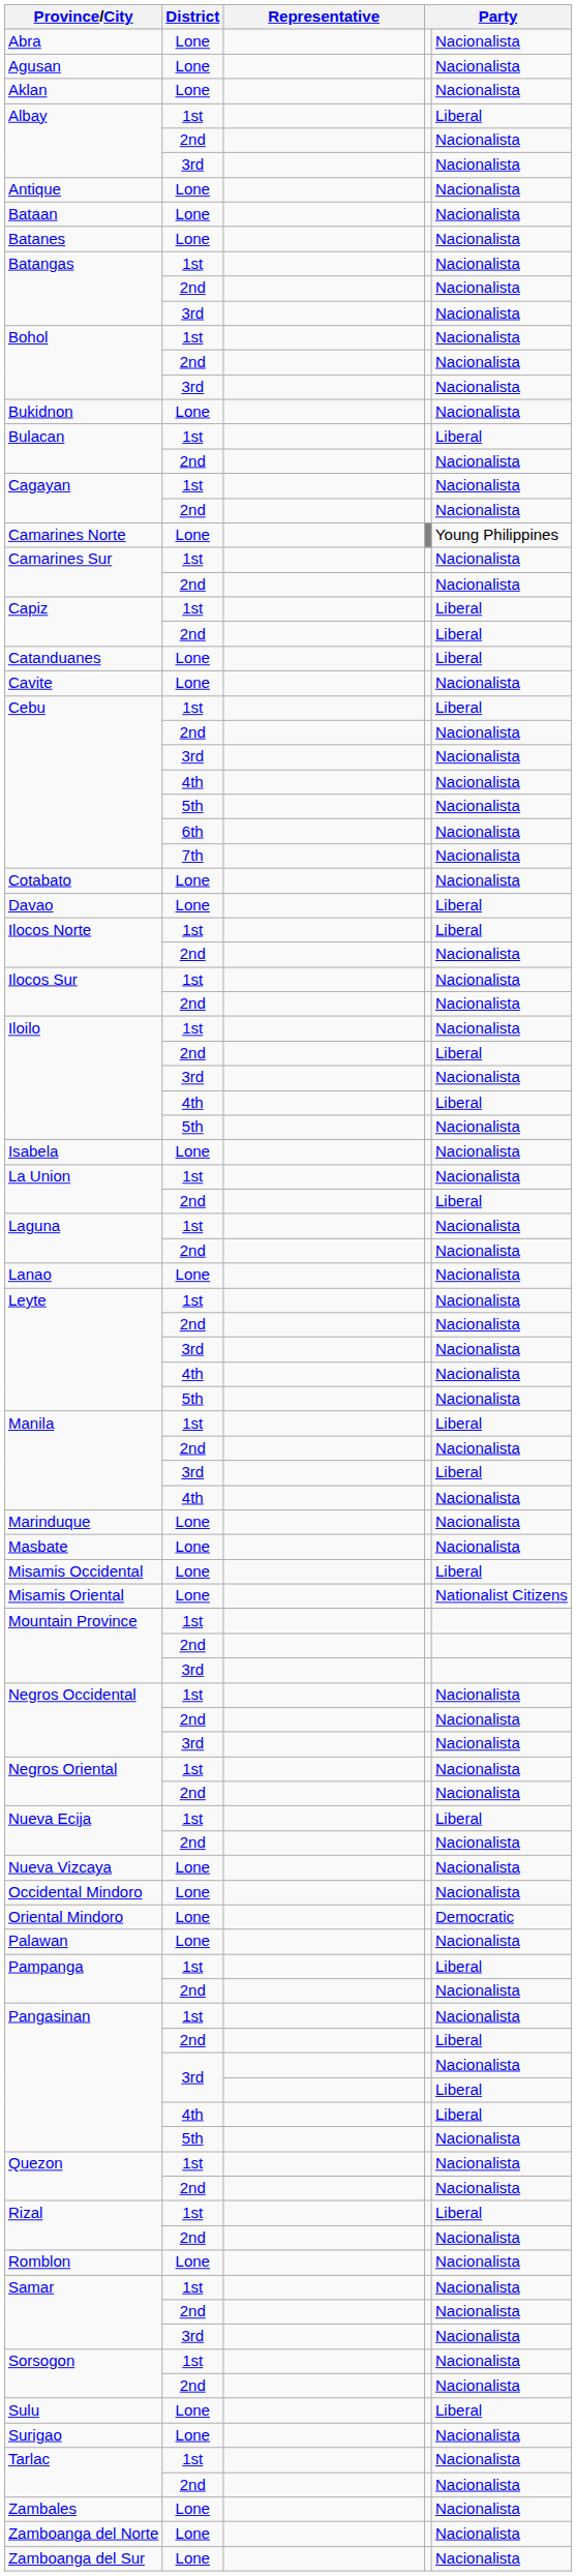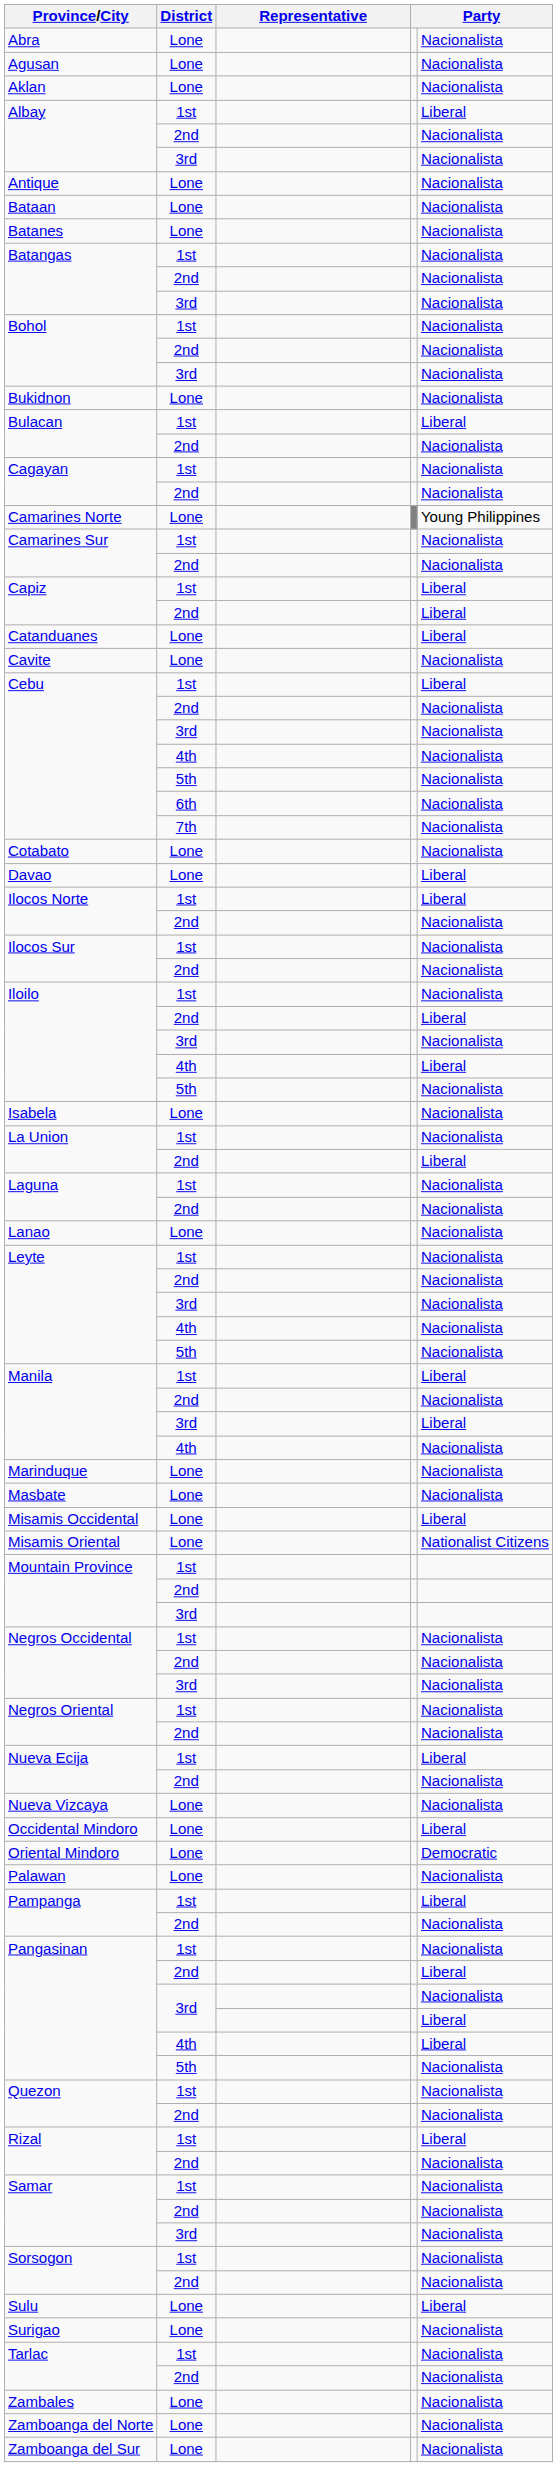Occidental Mindoro | column 5: Nacionalista -> Liberal
- row: Romblon | Lone | Nacionalista
